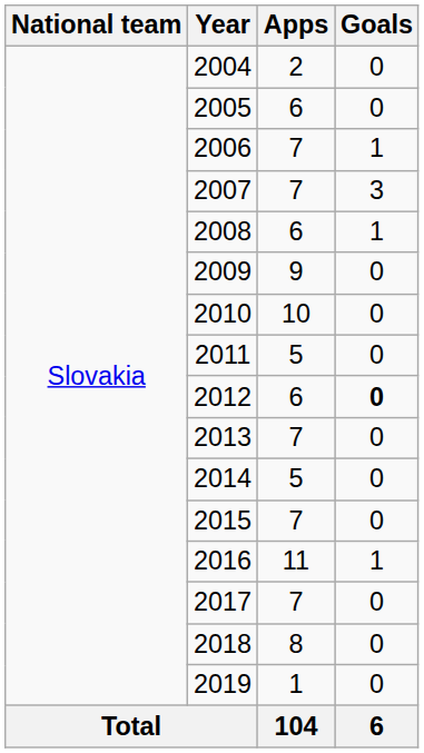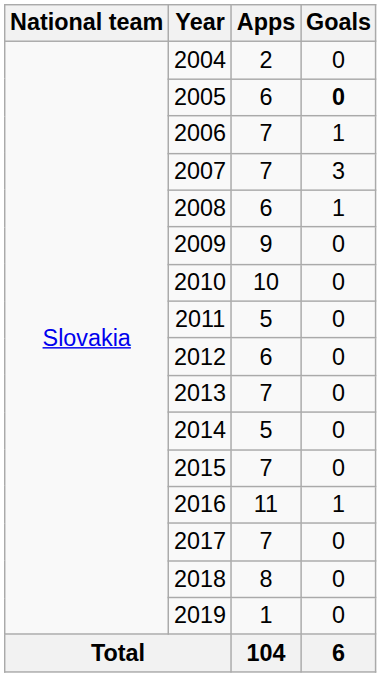2005 | Goals: normal -> bold
2012 | Goals: bold -> normal
